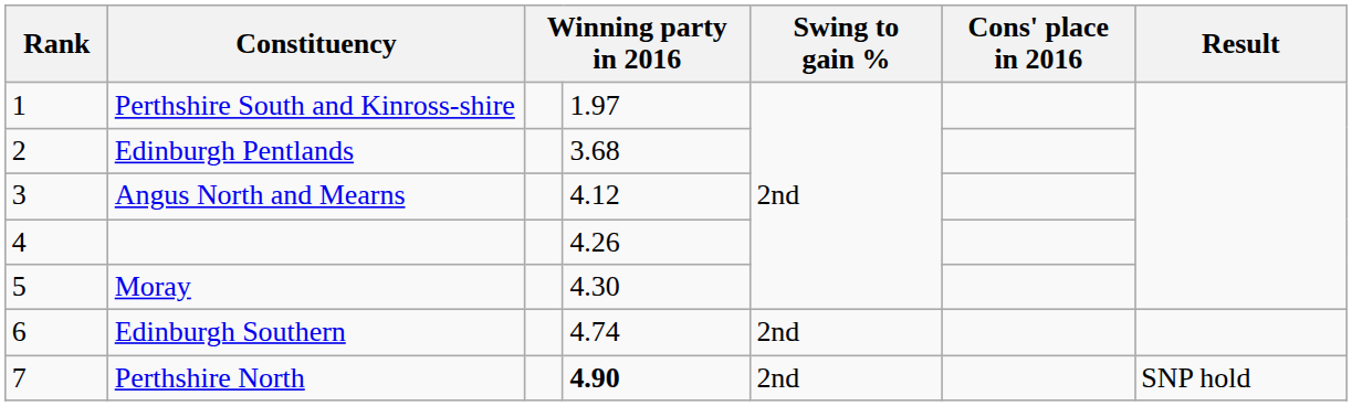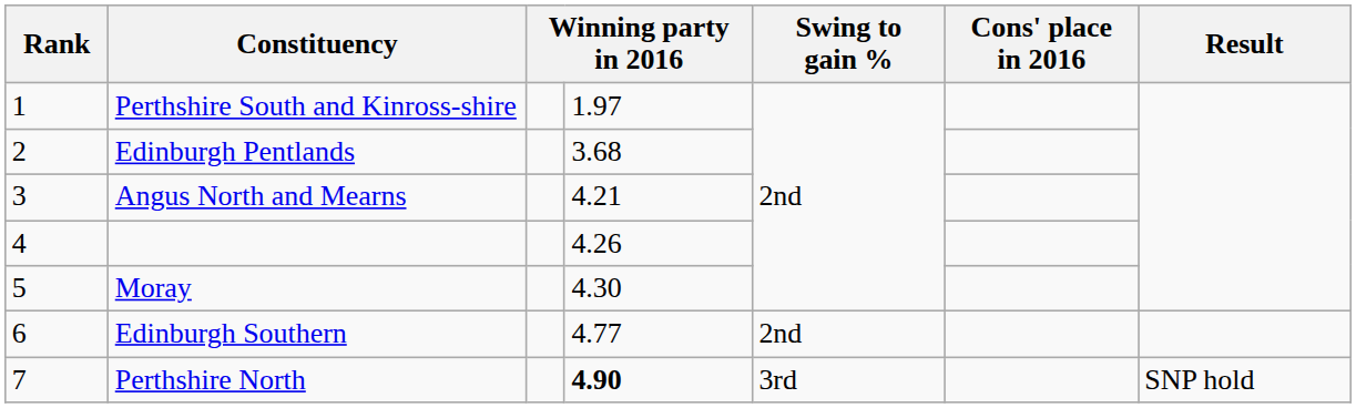Angus North and Mearns | column 4: 4.12 -> 4.21
Edinburgh Southern | column 4: 4.74 -> 4.77
Perthshire North | Swing to gain %: 2nd -> 3rd
